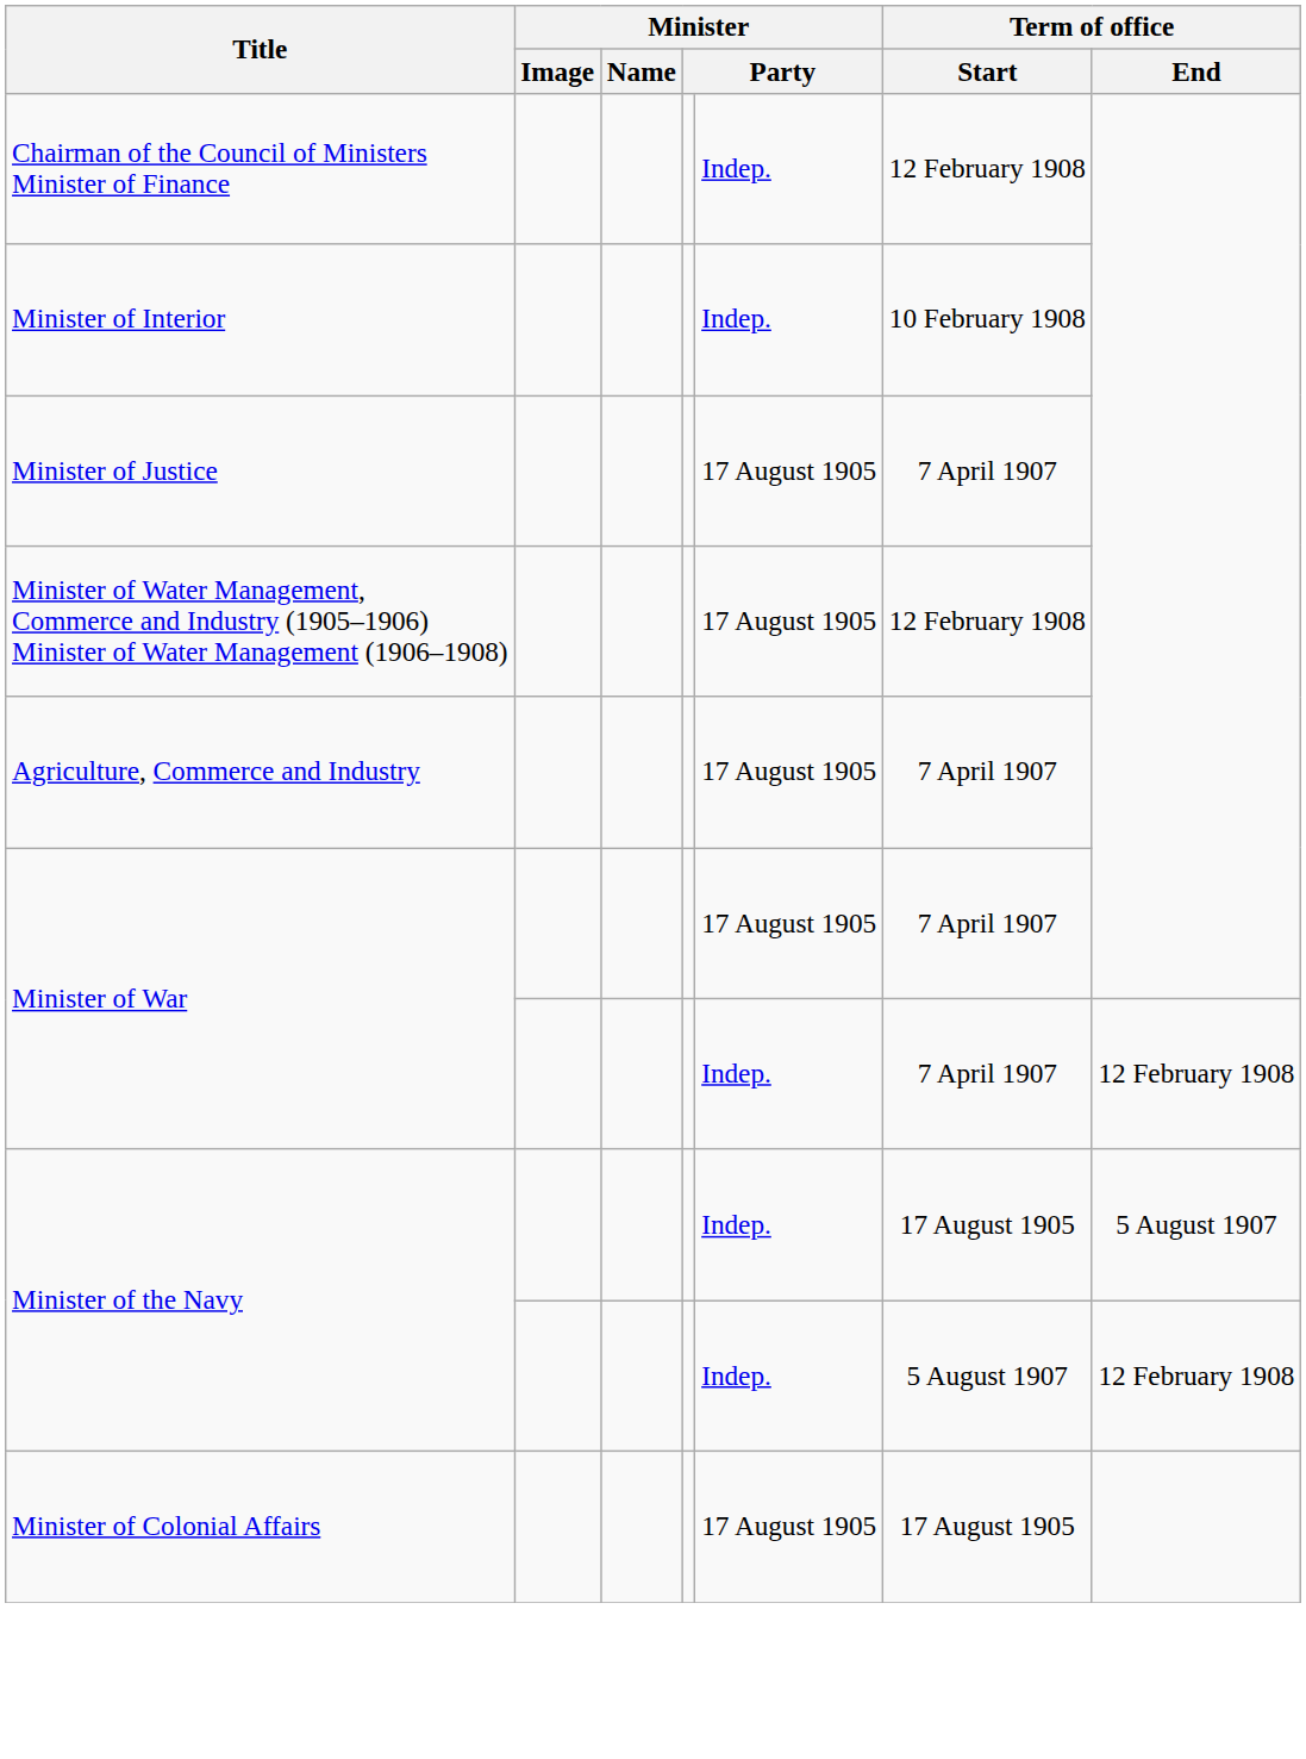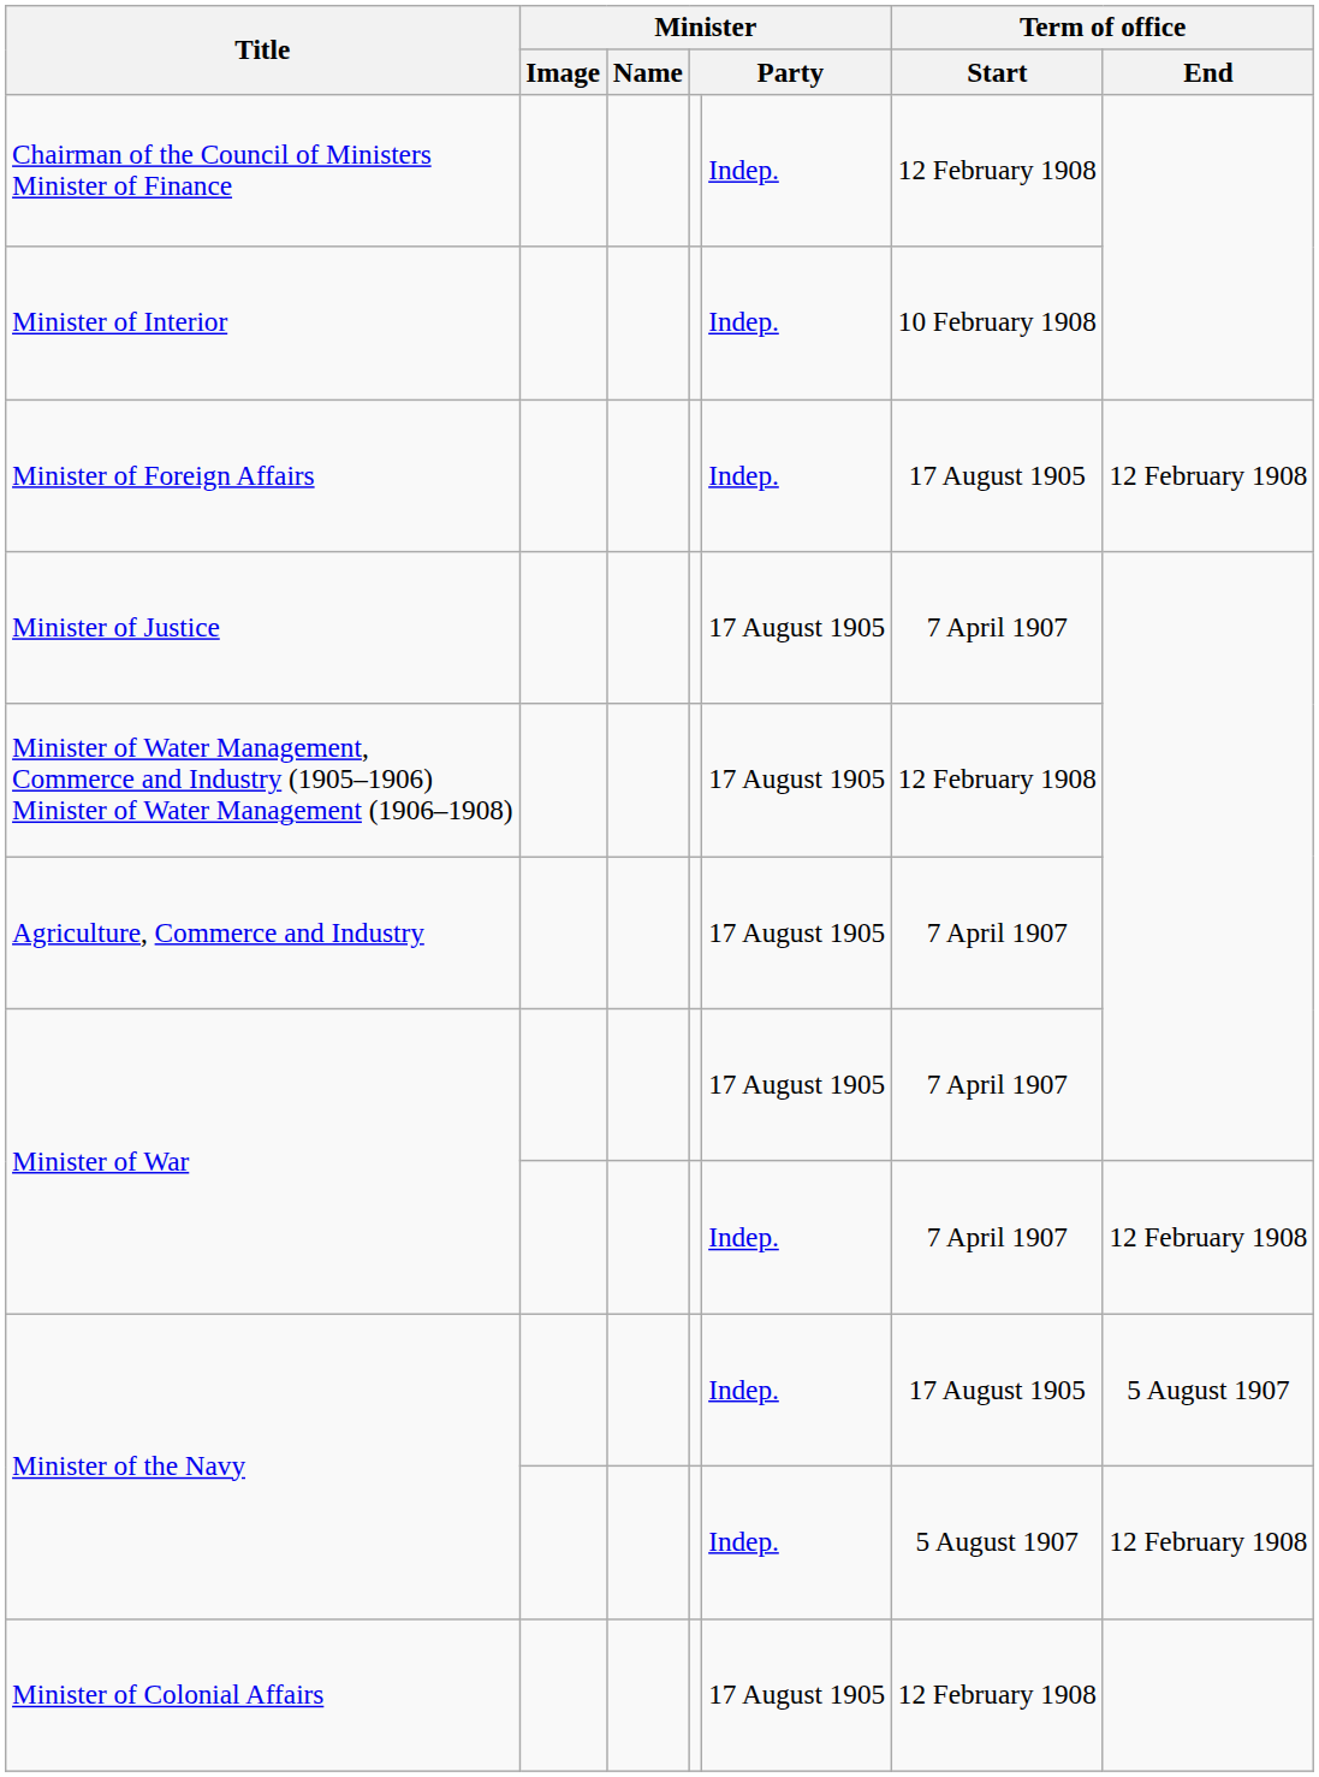+ row: Minister of Foreign Affairs | Indep. | 17 August 1905 | 12 February 1908
Minister of Colonial Affairs | Term of office / Start: 17 August 1905 -> 12 February 1908
